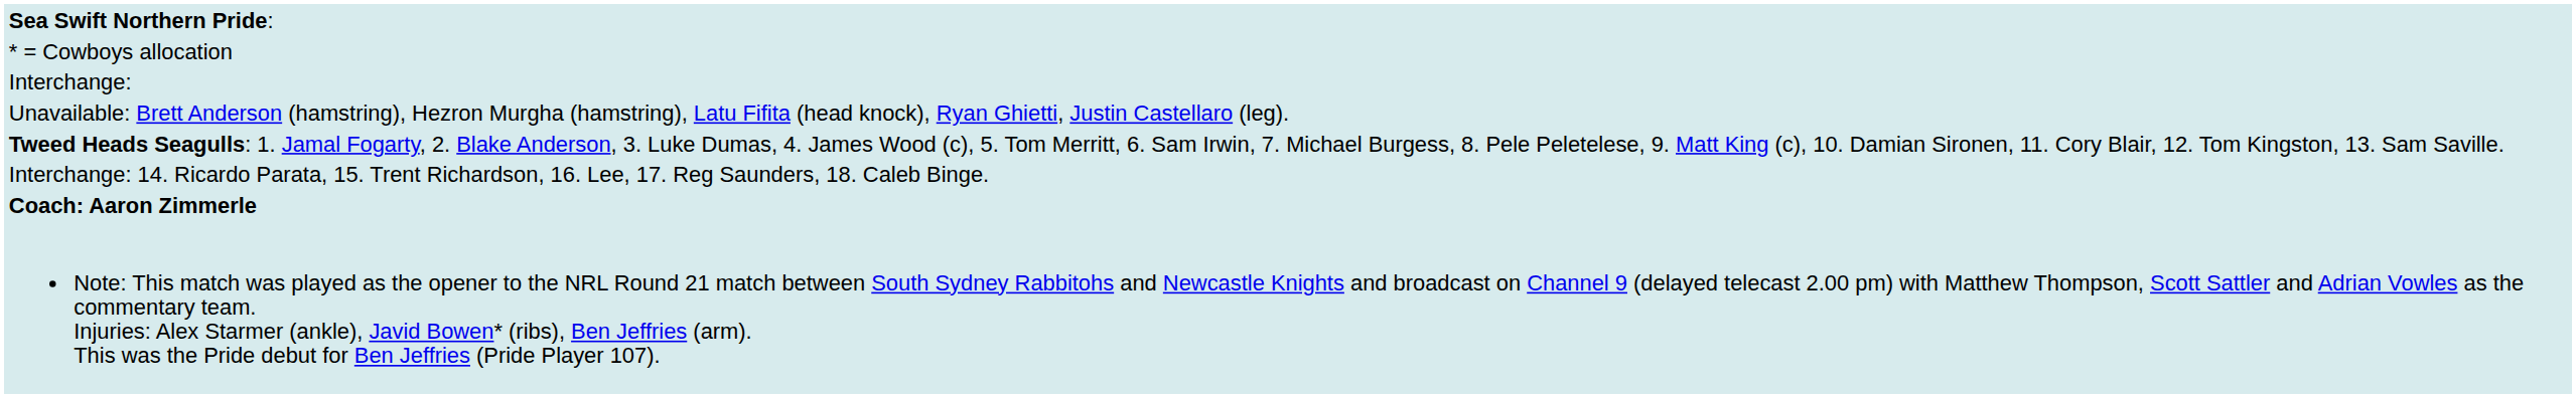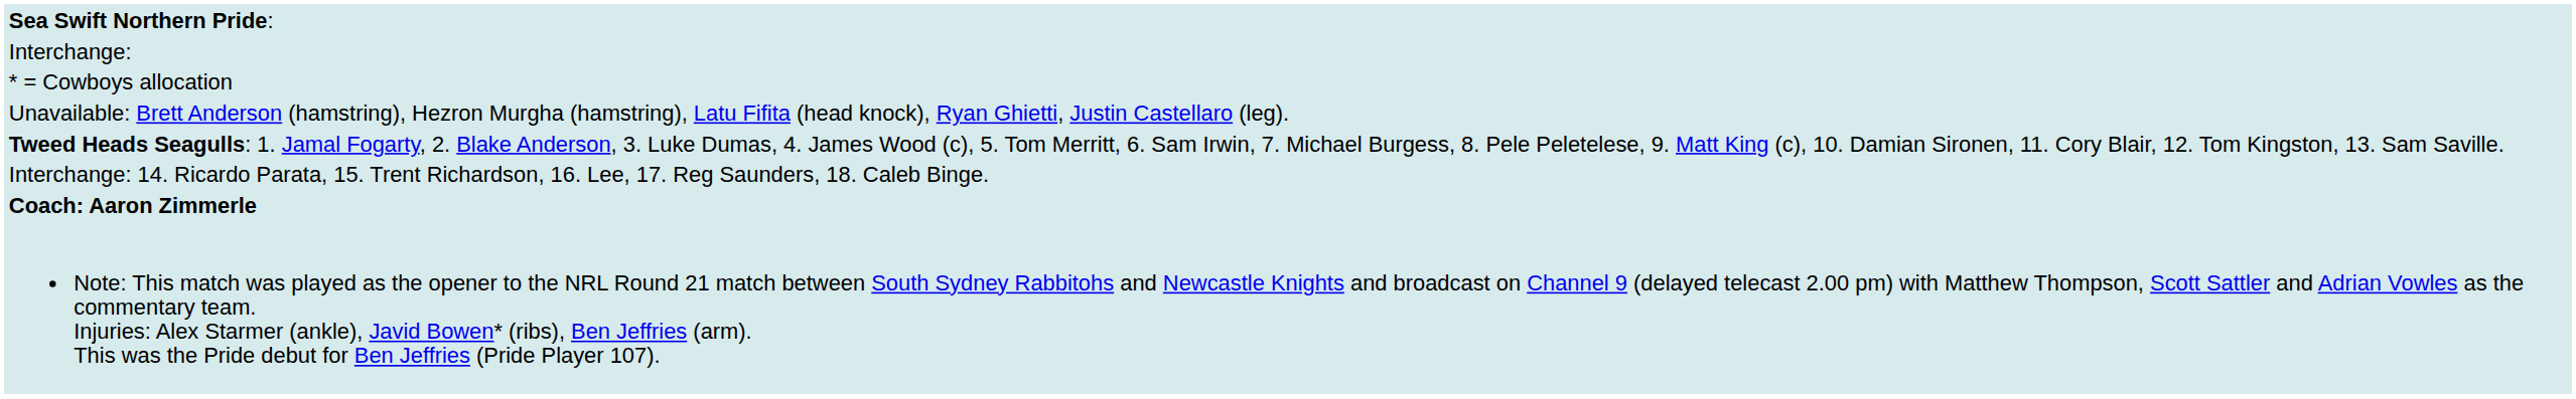row 2 | column 1: * = Cowboys allocation -> Interchange:
row 3 | column 1: Interchange: -> * = Cowboys allocation
